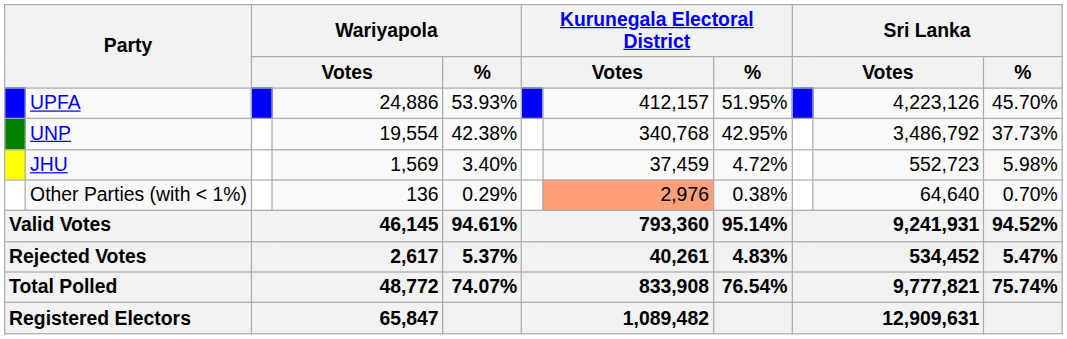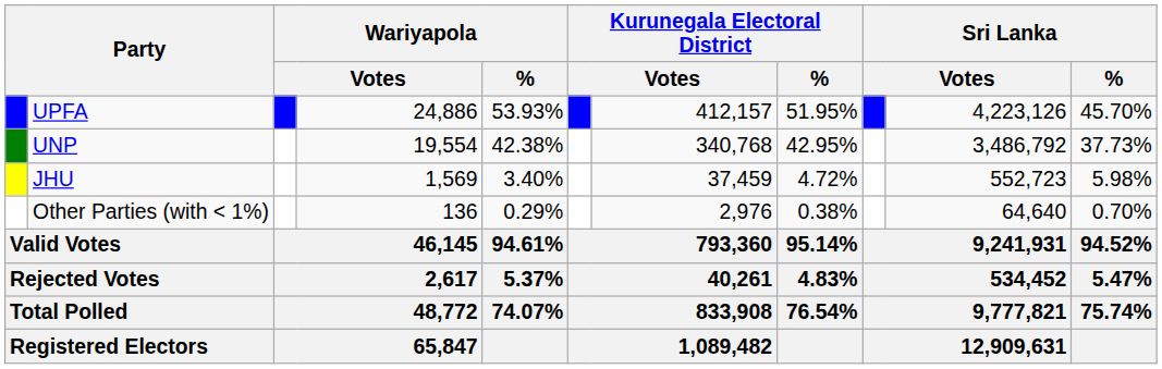Other Parties (with < 1%) | column 7: lightsalmon background -> no background
